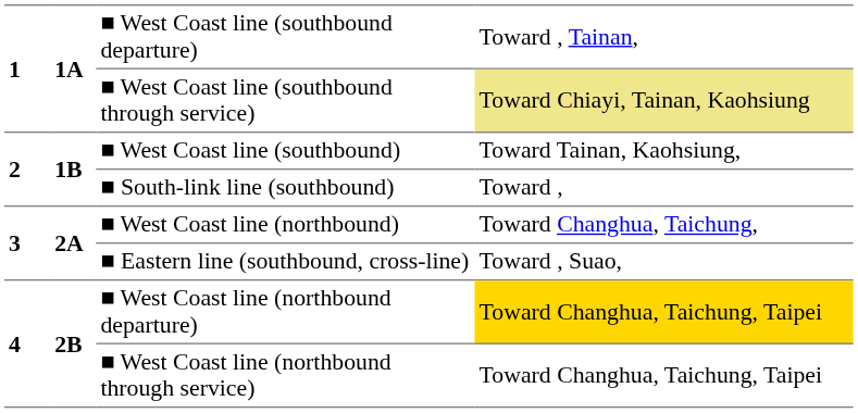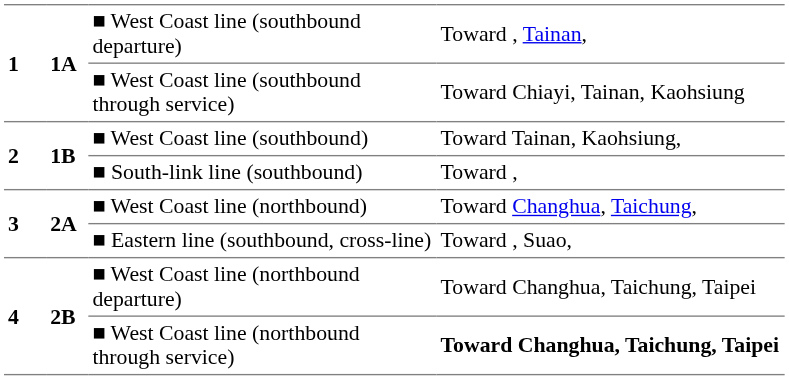■ West Coast line (southbound through service) | column 4: khaki background -> no background
■ West Coast line (northbound departure) | column 4: gold background -> no background
■ West Coast line (northbound through service) | column 4: normal -> bold
